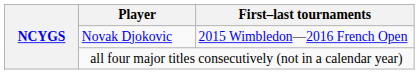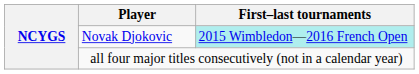Novak Djokovic | First–last tournaments: no background -> paleturquoise background
